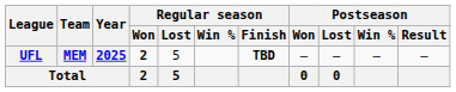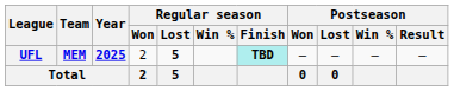UFL | Regular season / Won: bold -> normal
UFL | Regular season / Lost: normal -> bold
UFL | Regular season / Finish: no background -> paleturquoise background
